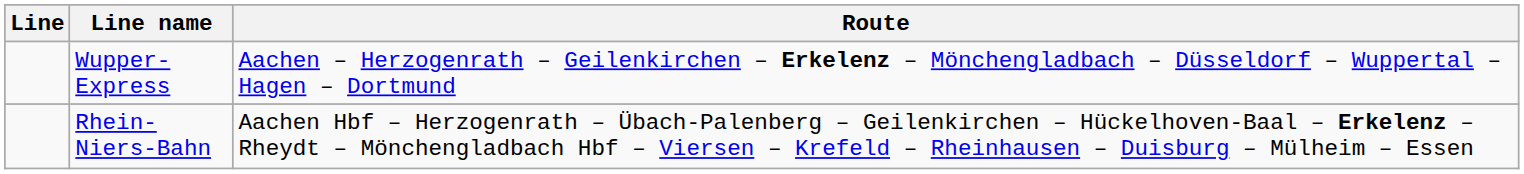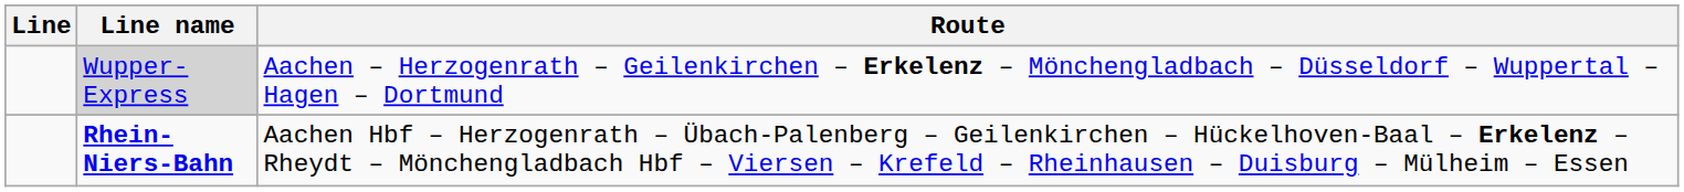Wupper-Express | Line name: no background -> lightgrey background
Rhein-Niers-Bahn | Line name: normal -> bold
